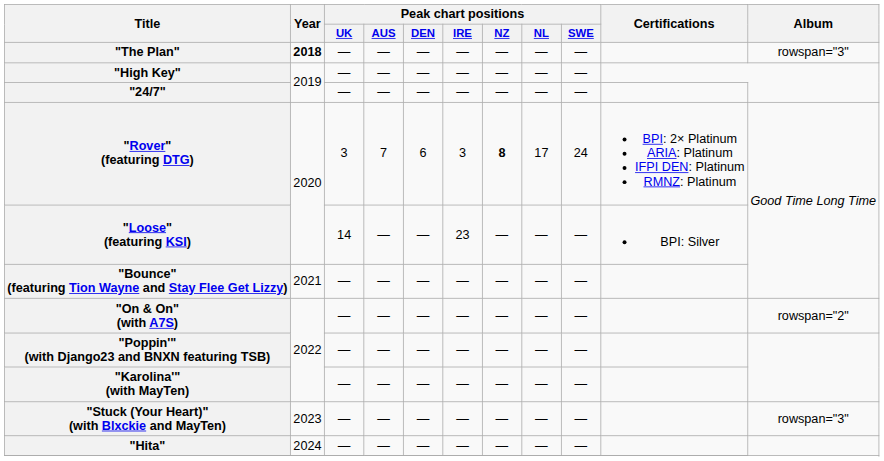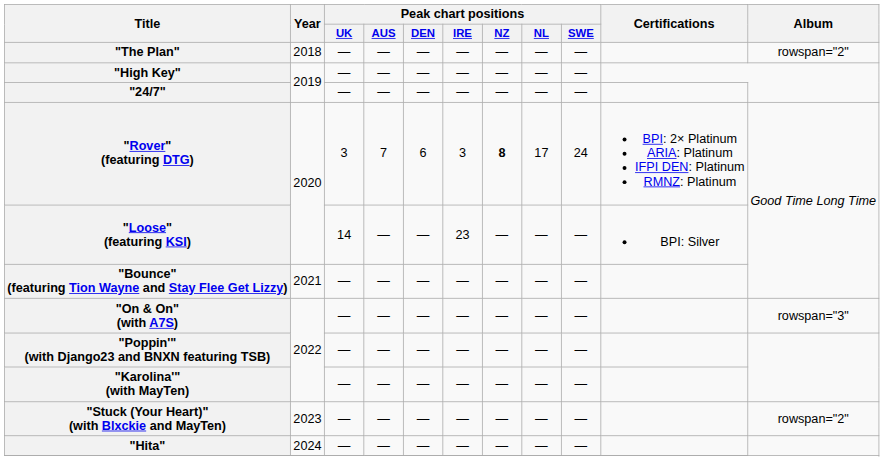"The Plan" | Year: bold -> normal
"The Plan" | Album: rowspan="3" -> rowspan="2"
"On & On" (with A7S) | Album: rowspan="2" -> rowspan="3"
"Stuck (Your Heart)" (with Blxckie and MayTen) | Album: rowspan="3" -> rowspan="2"
